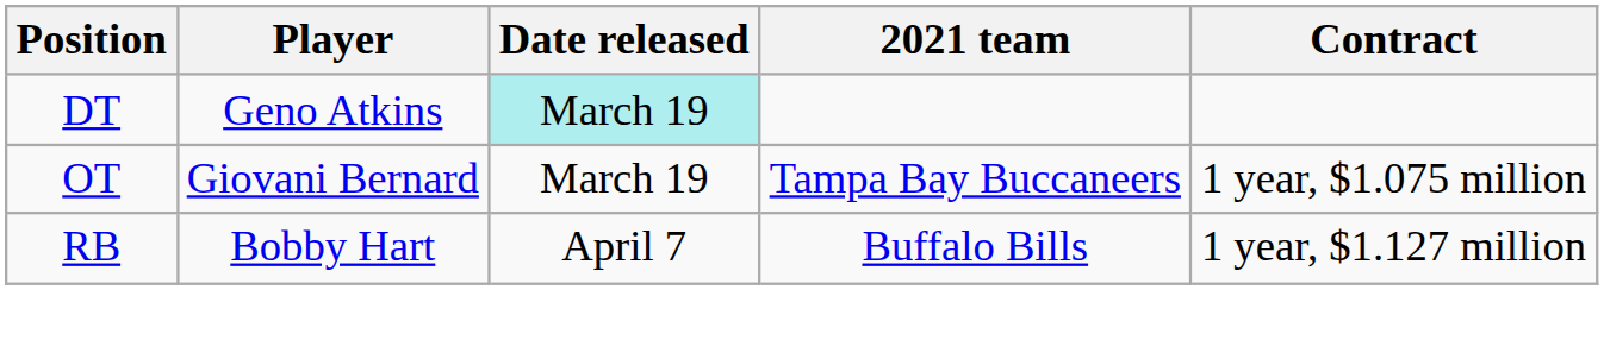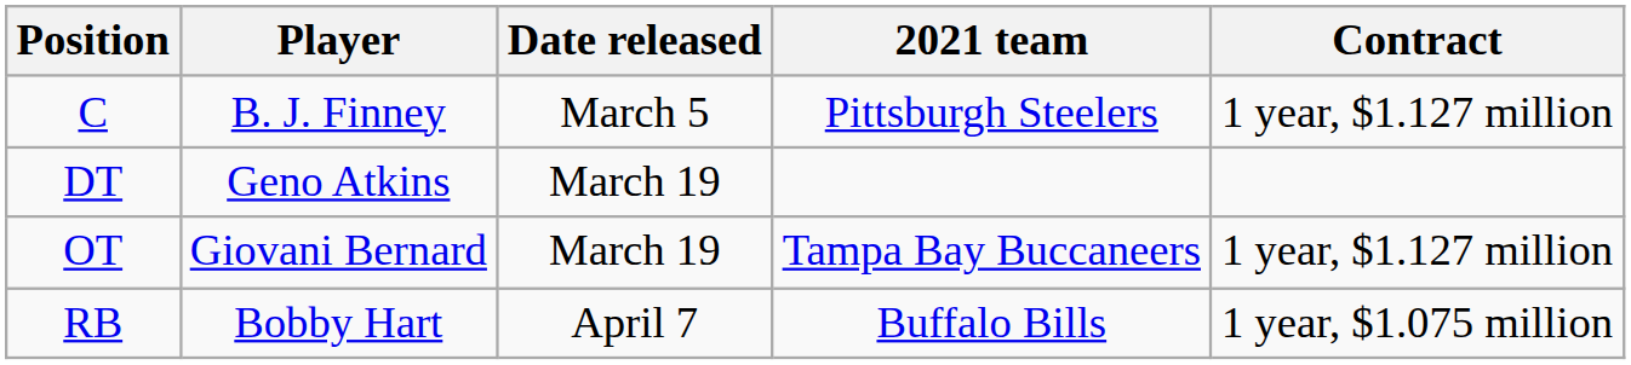+ row: C | B. J. Finney | March 5 | Pittsburgh Steelers | 1 year, $1.127 million
DT | Date released: paleturquoise background -> no background
OT | Contract: 1 year, $1.075 million -> 1 year, $1.127 million
RB | Contract: 1 year, $1.127 million -> 1 year, $1.075 million
